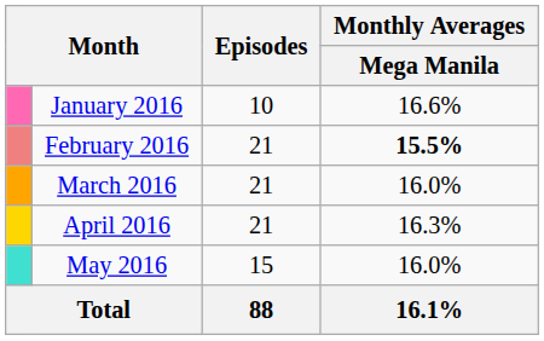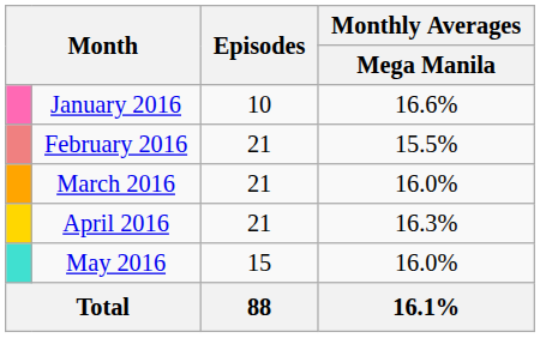February 2016 | Monthly Averages / Mega Manila: bold -> normal
